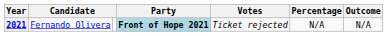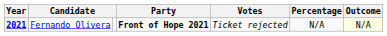2021 | Party: lightblue background -> no background
2021 | Outcome: no background -> lightyellow background
